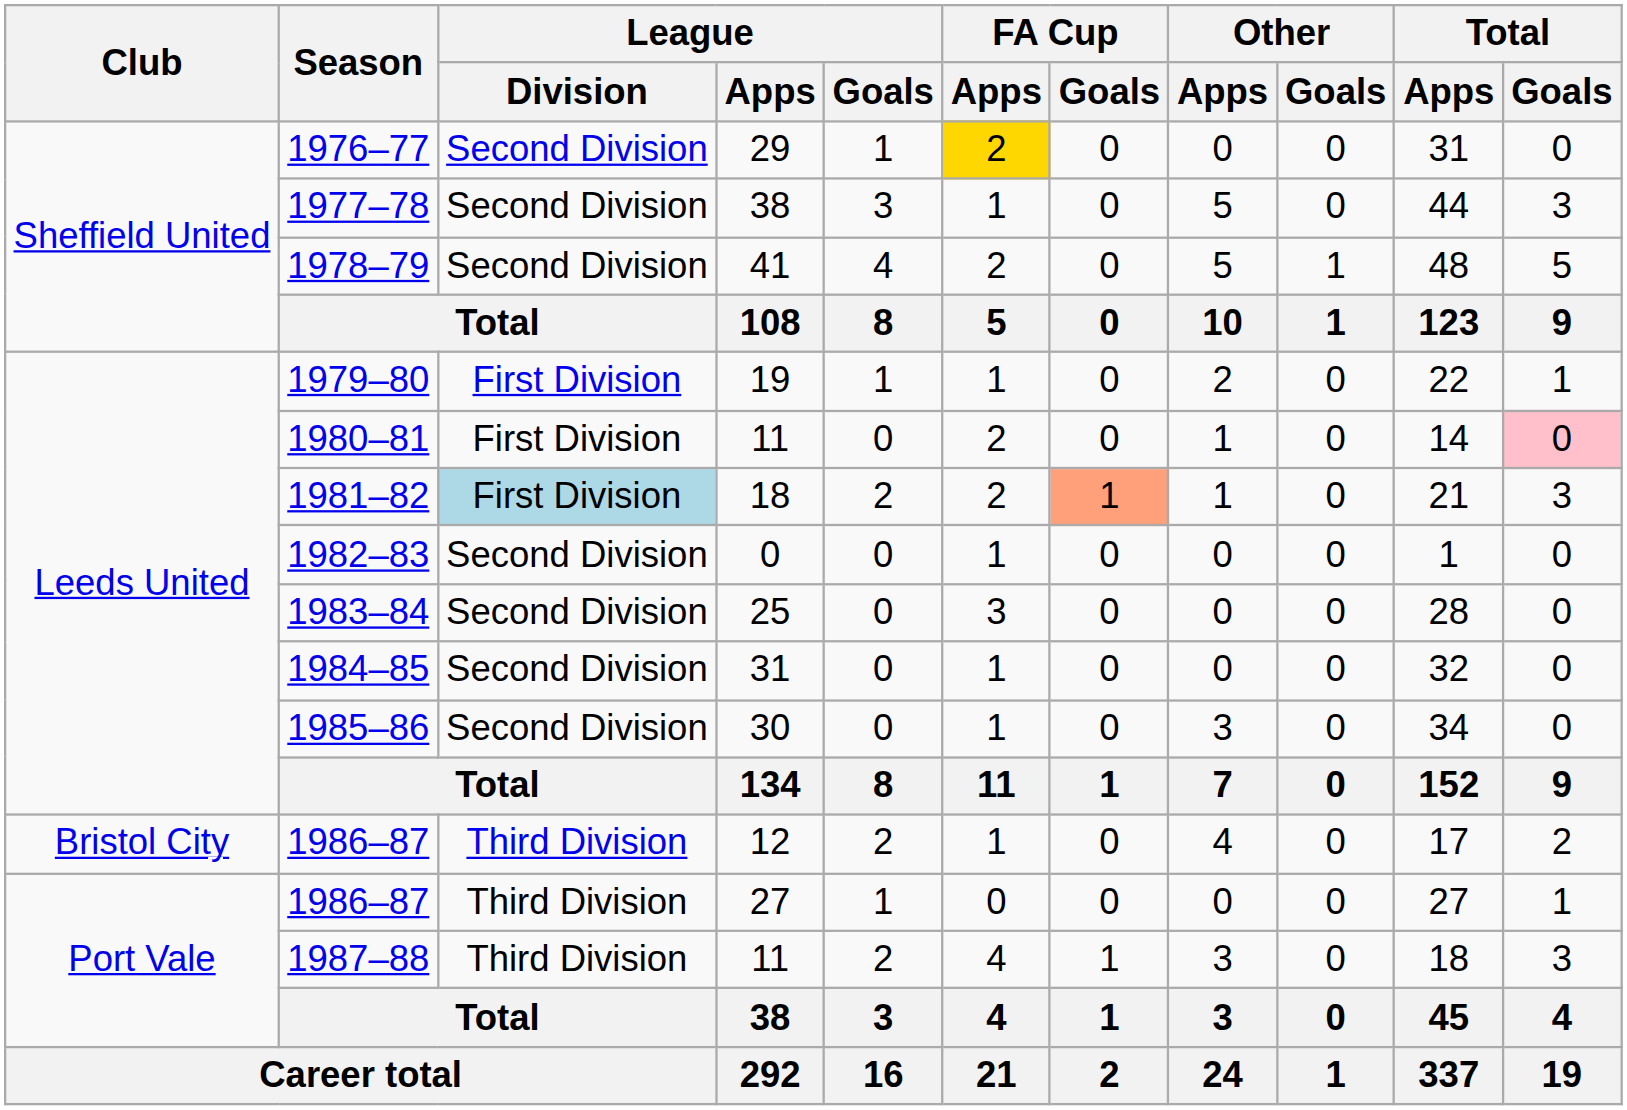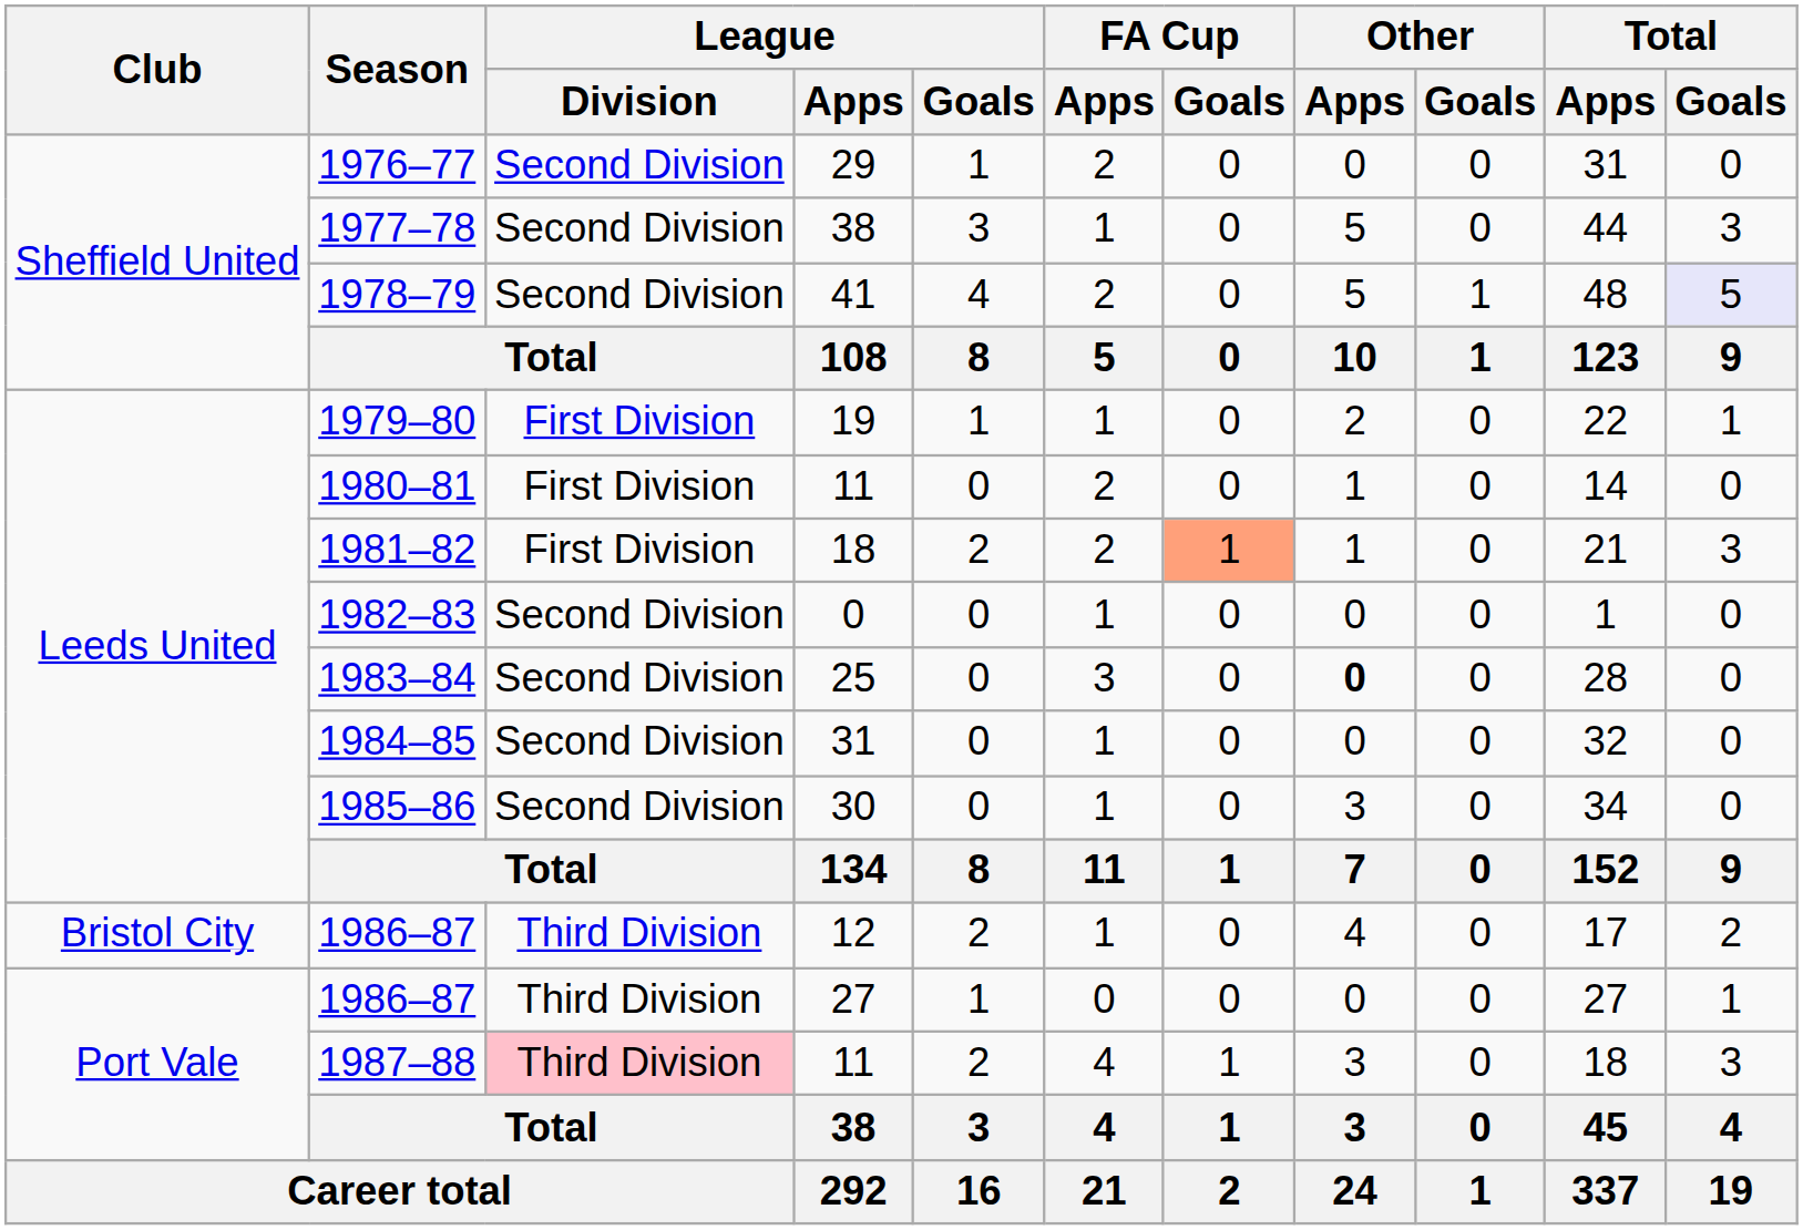1976–77 | FA Cup / Apps: gold background -> no background
1978–79 | Total / Goals: no background -> lavender background
1980–81 | Total / Goals: pink background -> no background
1981–82 | League / Division: lightblue background -> no background
1983–84 | Other / Apps: normal -> bold
1987–88 | League / Division: no background -> pink background
